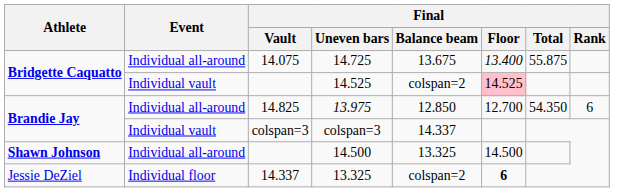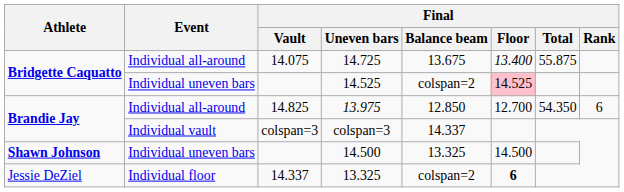row 4 | Event: Individual vault -> Individual uneven bars
row 7 | Event: Individual all-around -> Individual uneven bars
